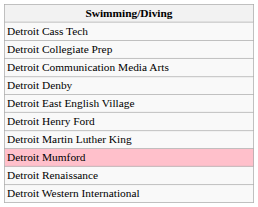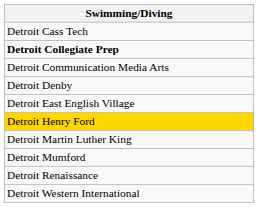row 3 | column 1: normal -> bold
row 7 | column 1: no background -> gold background
row 9 | column 1: pink background -> no background
